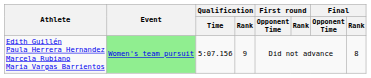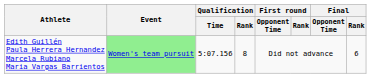row 3 | Qualification / Rank: 9 -> 8
row 3 | Final / Rank: 8 -> 6
